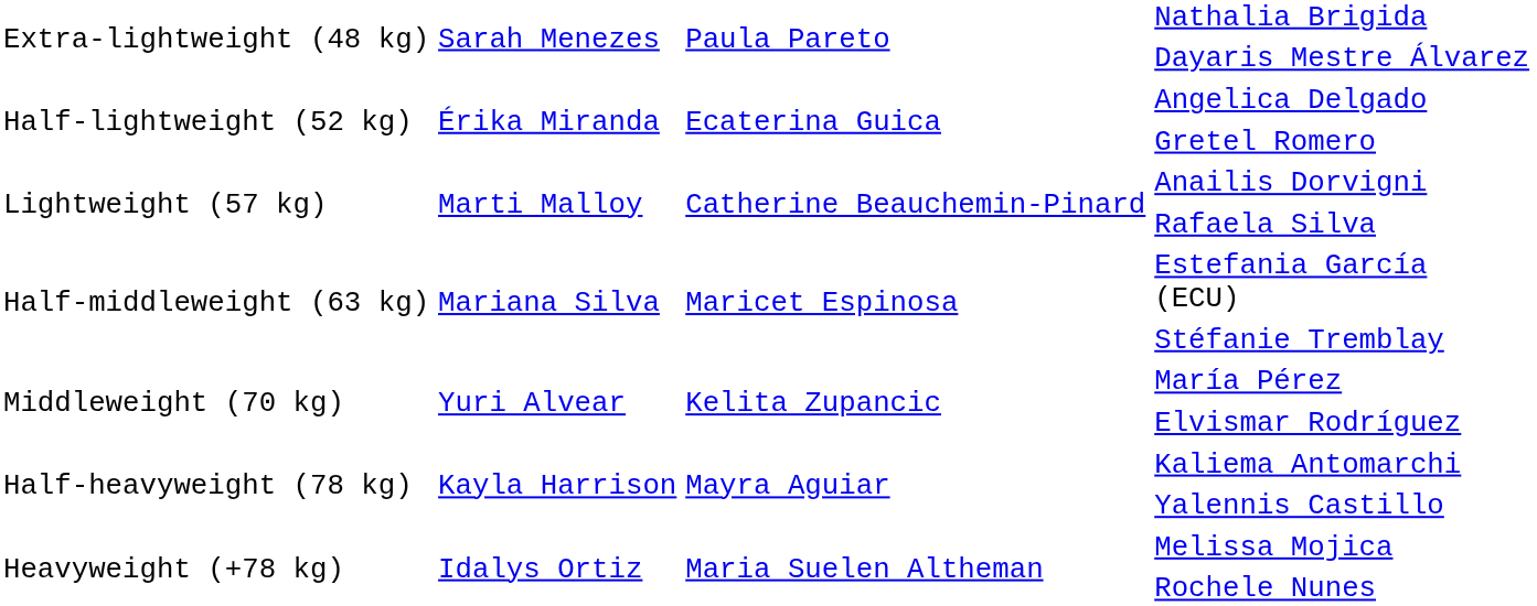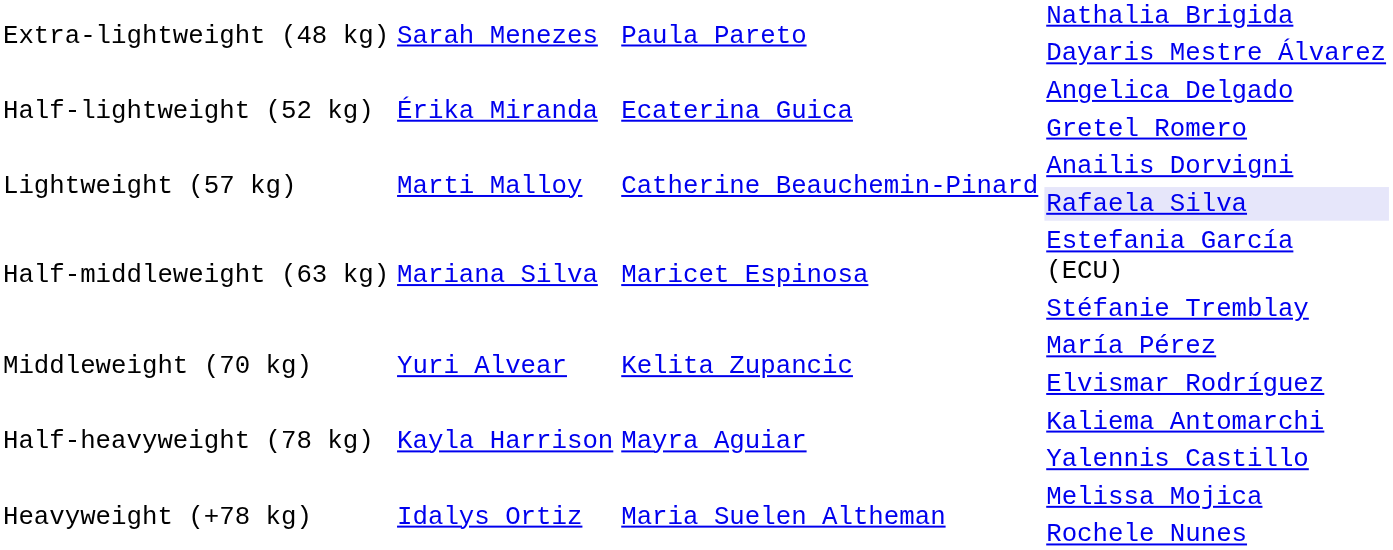Rafaela Silva | column 4: no background -> lavender background
